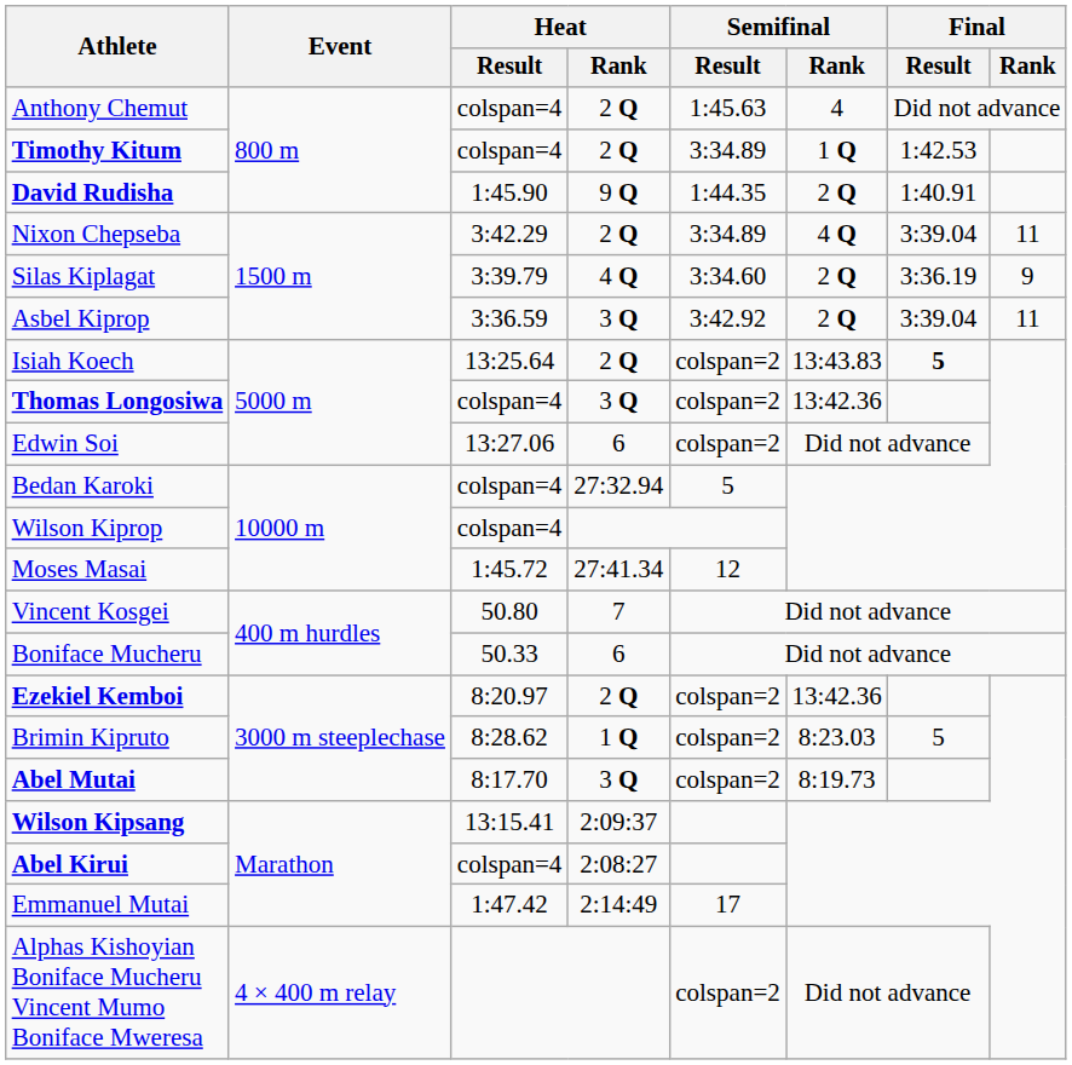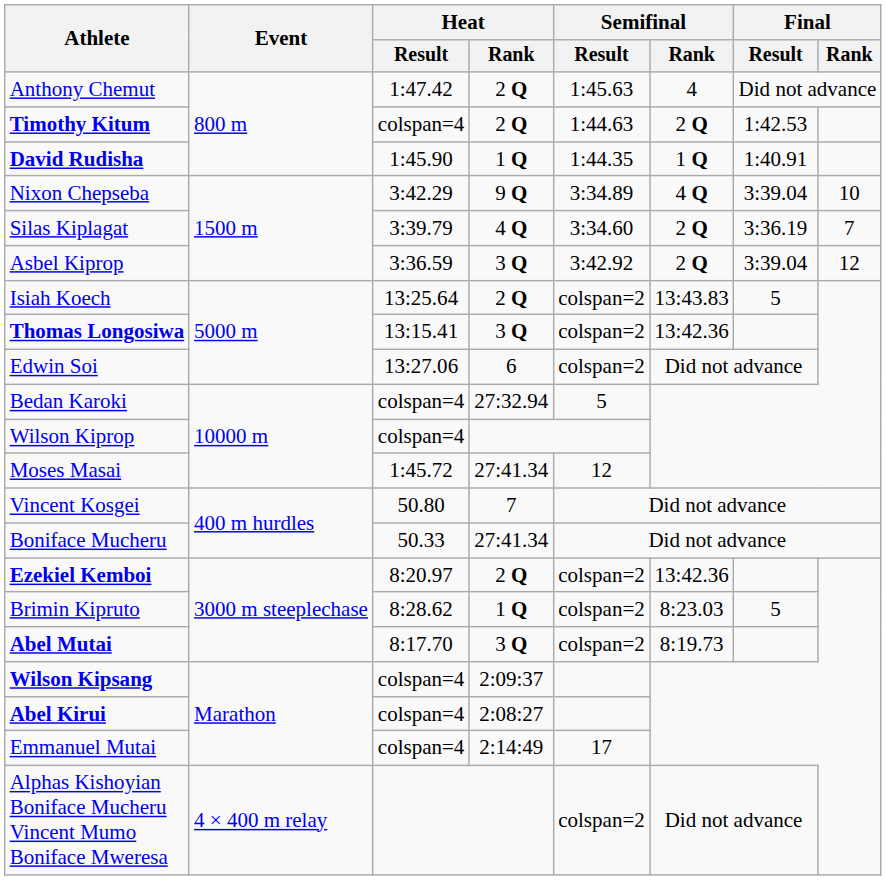Anthony Chemut | Heat / Result: colspan=4 -> 1:47.42
Timothy Kitum | Semifinal / Result: 3:34.89 -> 1:44.63
Timothy Kitum | Semifinal / Rank: 1 Q -> 2 Q
David Rudisha | Heat / Rank: 9 Q -> 1 Q
David Rudisha | Semifinal / Rank: 2 Q -> 1 Q
Nixon Chepseba | Heat / Rank: 2 Q -> 9 Q
Nixon Chepseba | Final / Rank: 11 -> 10
Silas Kiplagat | Final / Rank: 9 -> 7
Asbel Kiprop | Final / Rank: 11 -> 12
Isiah Koech | Final / Result: bold -> normal
Thomas Longosiwa | Heat / Result: colspan=4 -> 13:15.41
Boniface Mucheru | Heat / Rank: 6 -> 27:41.34
Wilson Kipsang | Heat / Result: 13:15.41 -> colspan=4
Emmanuel Mutai | Heat / Result: 1:47.42 -> colspan=4
